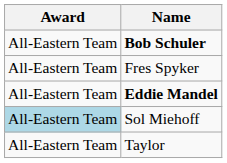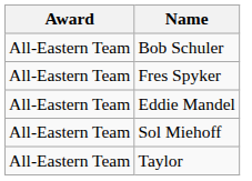row 2 | Name: bold -> normal
row 4 | Name: bold -> normal
row 5 | Award: lightblue background -> no background
